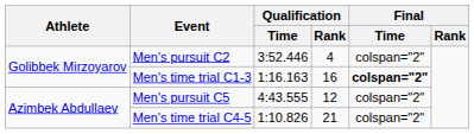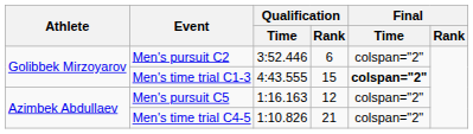Men's pursuit C2 | Qualification / Rank: 4 -> 6
Men's time trial C1-3 | Qualification / Time: 1:16.163 -> 4:43.555
Men's time trial C1-3 | Qualification / Rank: 16 -> 15
Men's pursuit C5 | Qualification / Time: 4:43.555 -> 1:16.163
